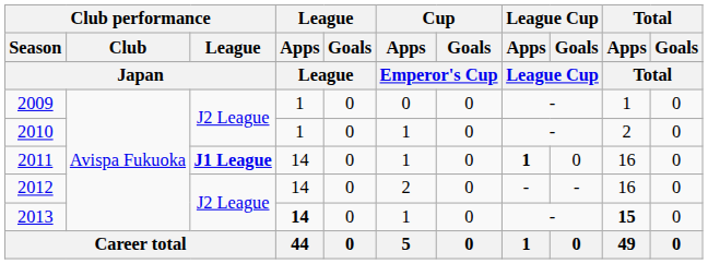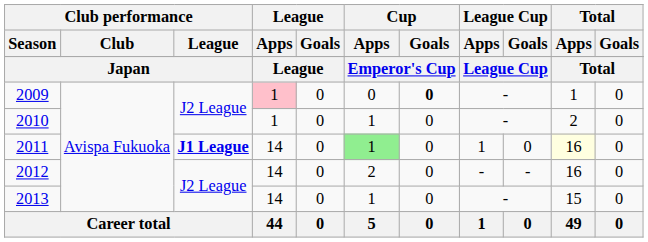2009 | League / Apps: no background -> pink background
2009 | Cup / Goals: normal -> bold
2011 | Cup / Apps: no background -> lightgreen background
2011 | League Cup / Apps: bold -> normal
2011 | Total / Apps: no background -> lightyellow background
2013 | League / Apps: bold -> normal
2013 | Total / Apps: bold -> normal
